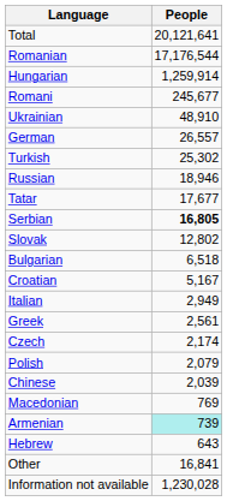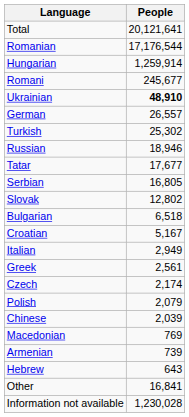Ukrainian | People: normal -> bold
Serbian | People: bold -> normal
Armenian | People: paleturquoise background -> no background
